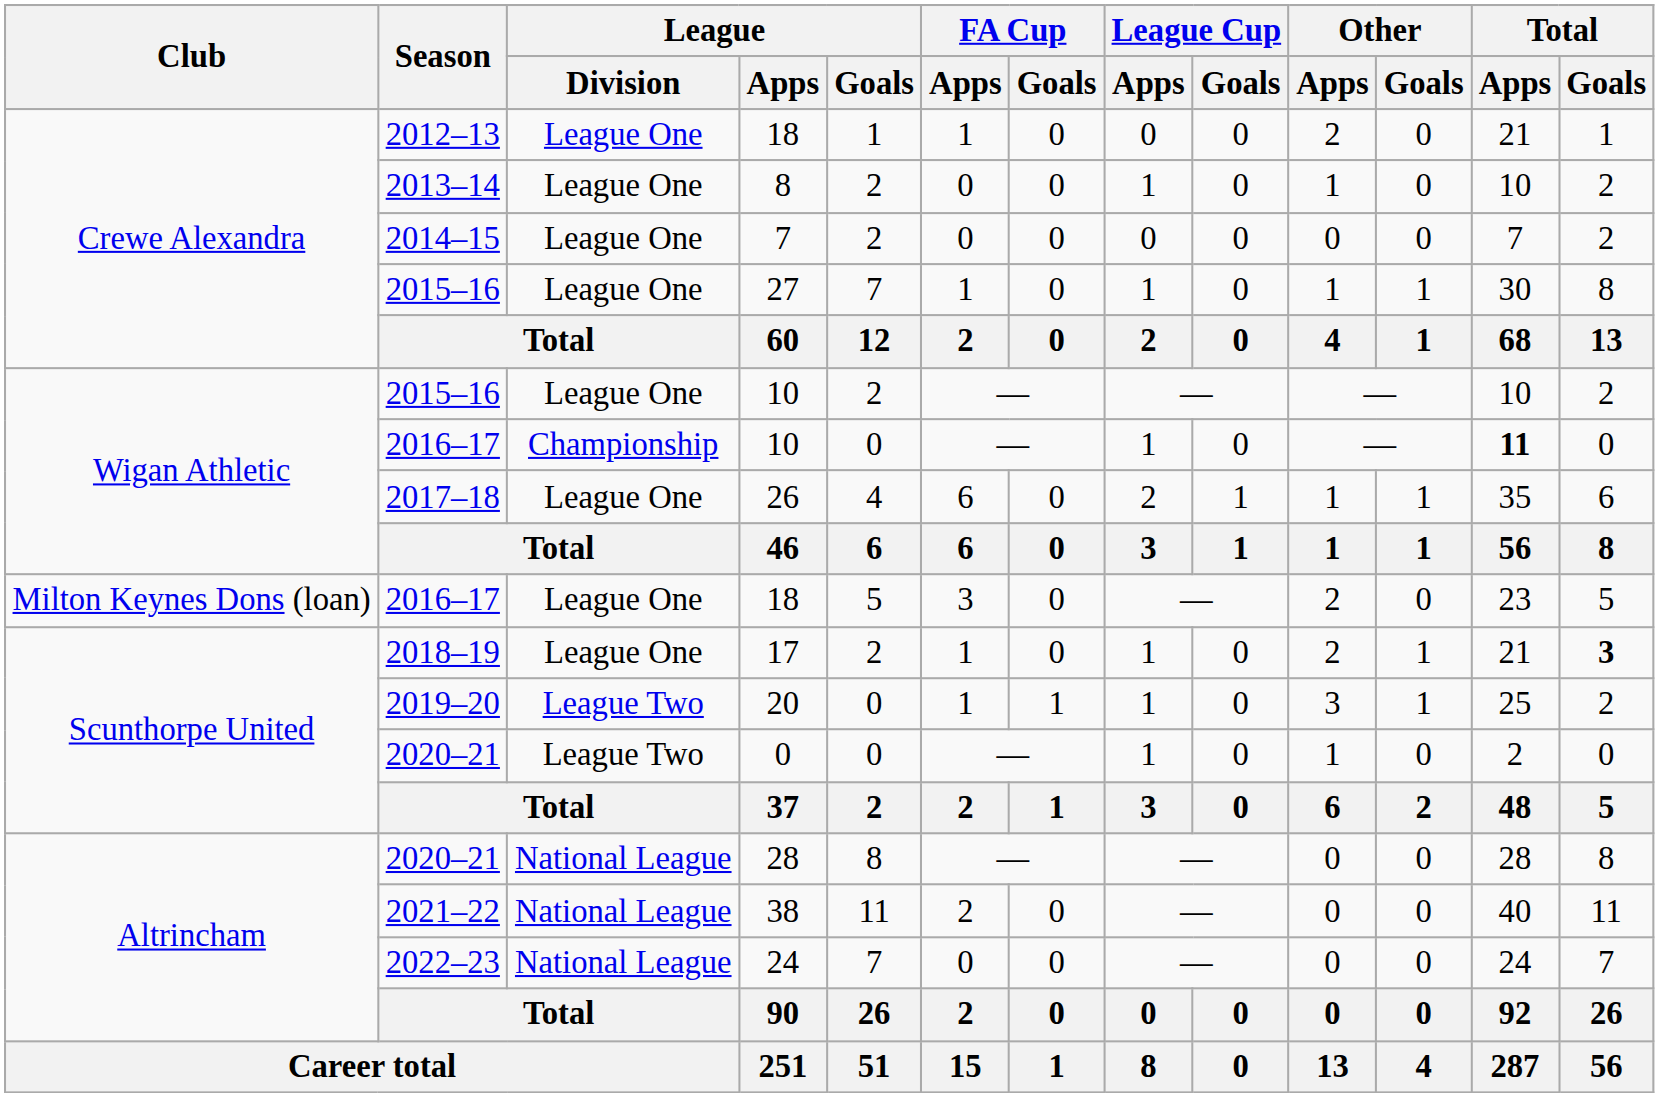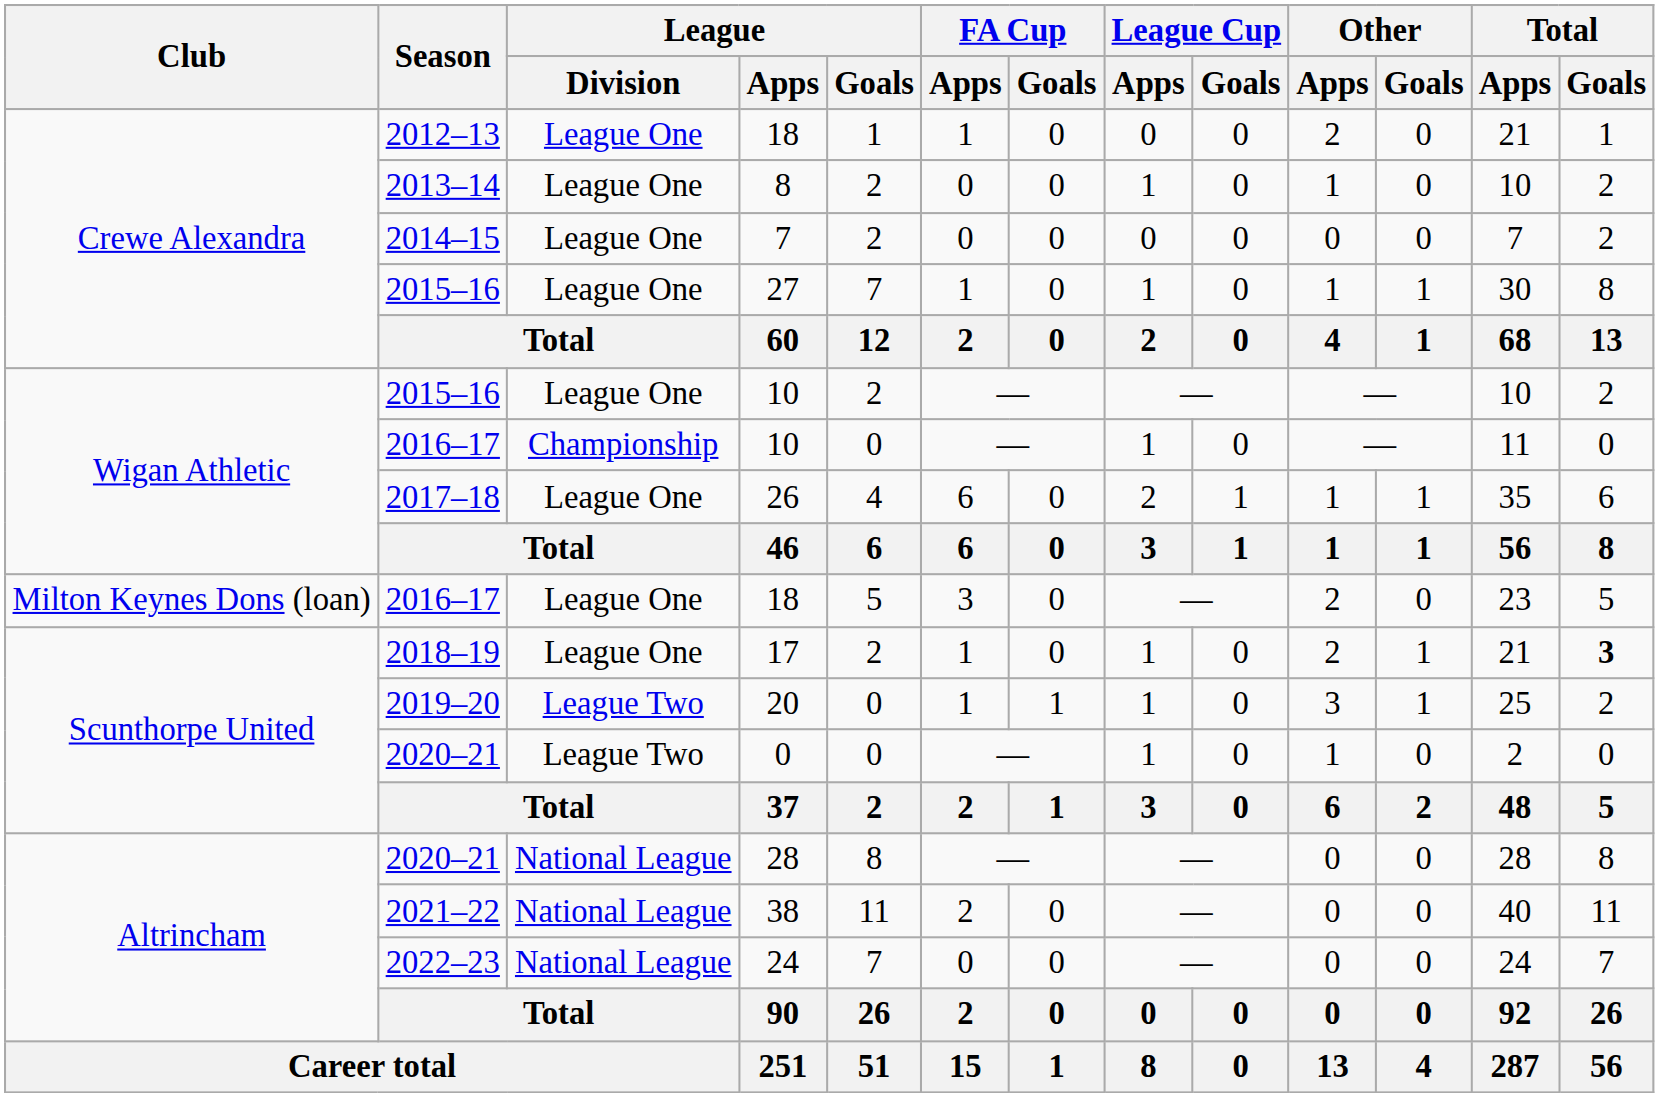2016–17 / 10 | Total / Apps: bold -> normal
